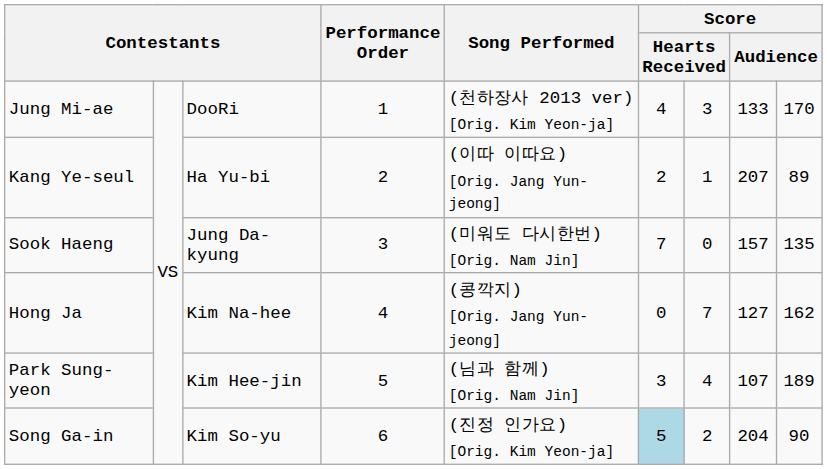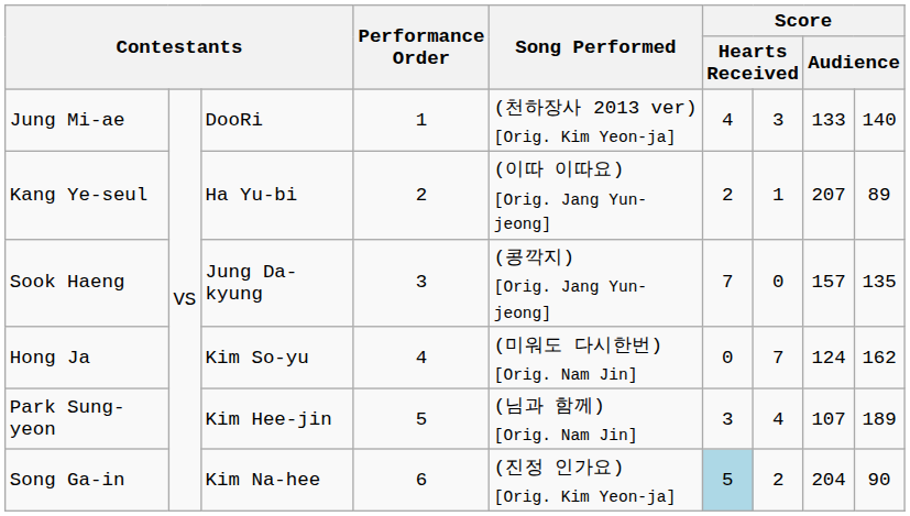Jung Mi-ae | column 9: 170 -> 140
Sook Haeng | Song Performed: (미워도 다시한번) [Orig. Nam Jin] -> (콩깍지) [Orig. Jang Yun-jeong]
Hong Ja | column 3: Kim Na-hee -> Kim So-yu
Hong Ja | Song Performed: (콩깍지) [Orig. Jang Yun-jeong] -> (미워도 다시한번) [Orig. Nam Jin]
Hong Ja | column 8: 127 -> 124
Song Ga-in | column 3: Kim So-yu -> Kim Na-hee
